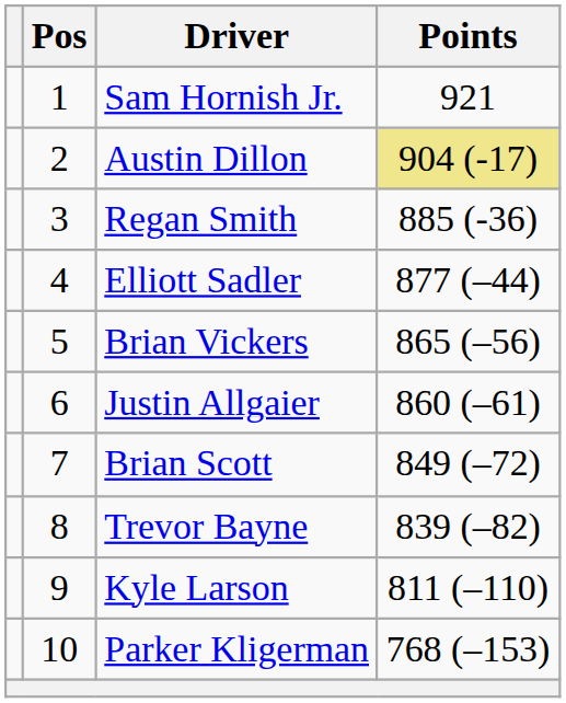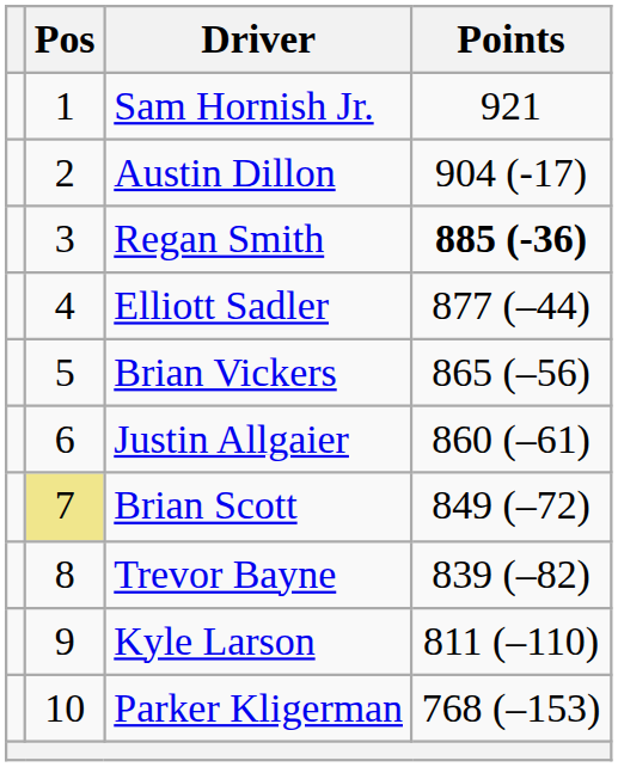Austin Dillon | Points: khaki background -> no background
Regan Smith | Points: normal -> bold
Brian Scott | Pos: no background -> khaki background
